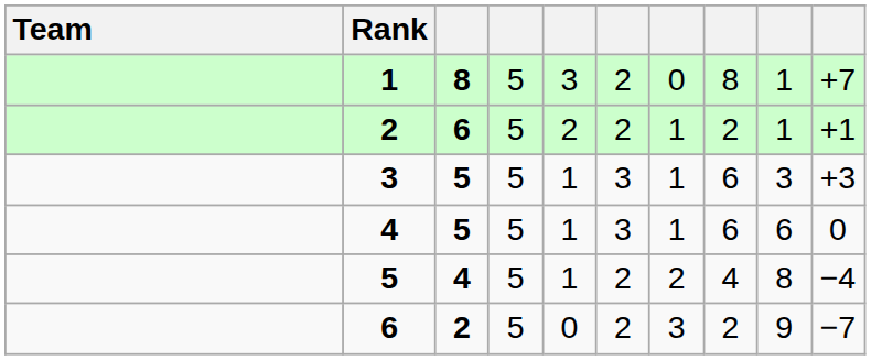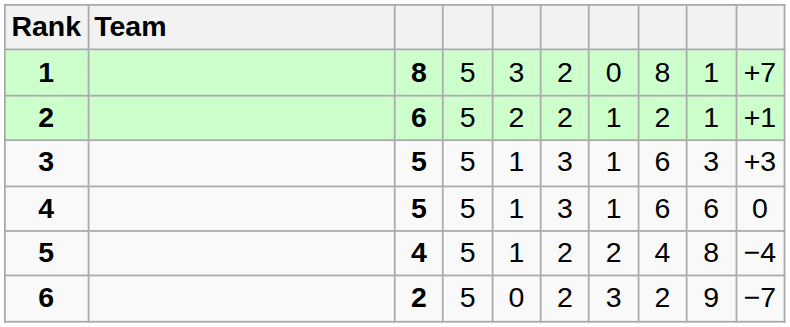columns swapped: Rank <-> Team
